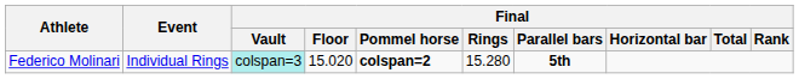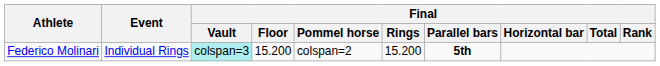Federico Molinari | Final / Floor: 15.020 -> 15.200
Federico Molinari | Final / Pommel horse: bold -> normal
Federico Molinari | Final / Rings: 15.280 -> 15.200
